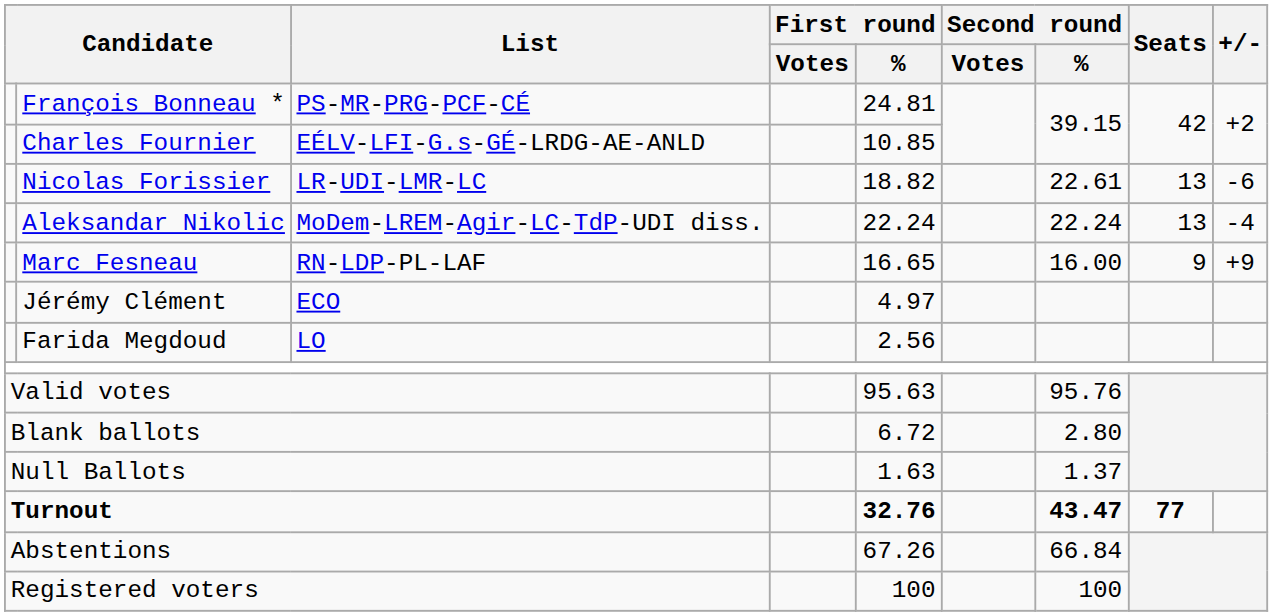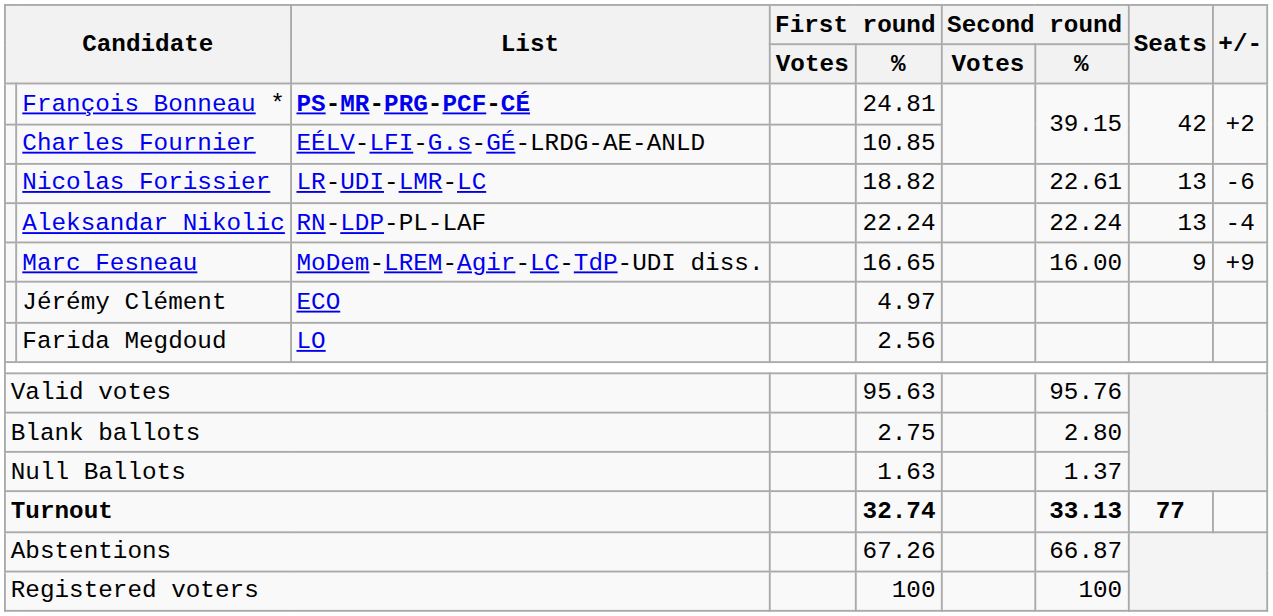François Bonneau * | List: normal -> bold
Aleksandar Nikolic | List: MoDem-LREM-Agir-LC-TdP-UDI diss. -> RN-LDP-PL-LAF
Marc Fesneau | List: RN-LDP-PL-LAF -> MoDem-LREM-Agir-LC-TdP-UDI diss.
Blank ballots | First round / %: 6.72 -> 2.75
Turnout | First round / %: 32.76 -> 32.74
Turnout | Second round / %: 43.47 -> 33.13
Abstentions | Second round / %: 66.84 -> 66.87
